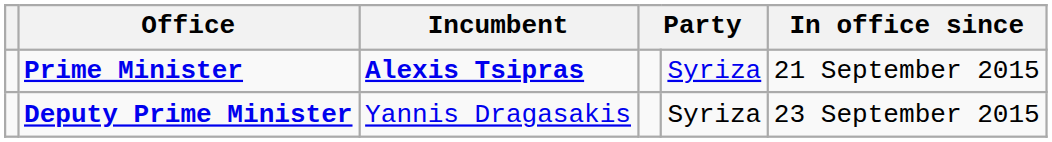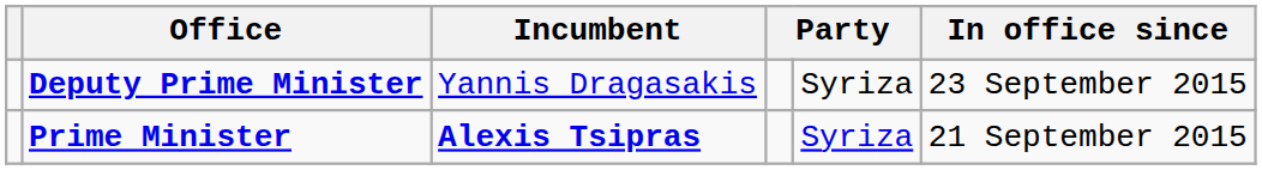rows swapped: Prime Minister <-> Deputy Prime Minister
